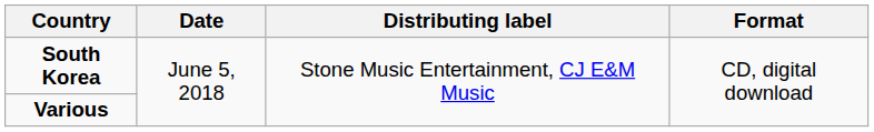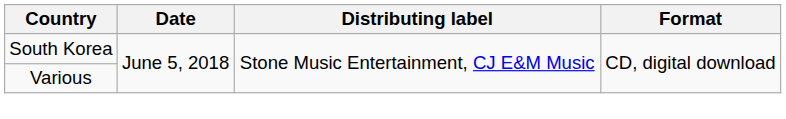South Korea | Country: bold -> normal
Various | Country: bold -> normal
